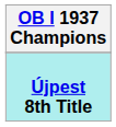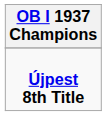row 2 | column 1: paleturquoise background -> no background
